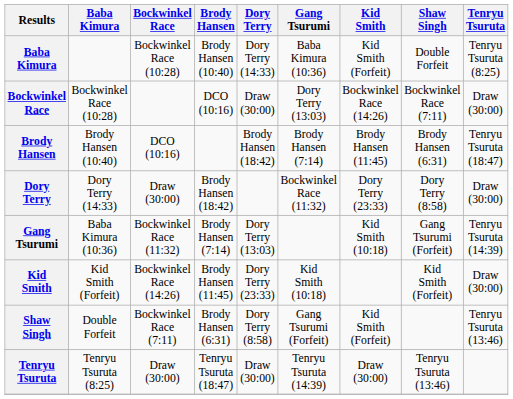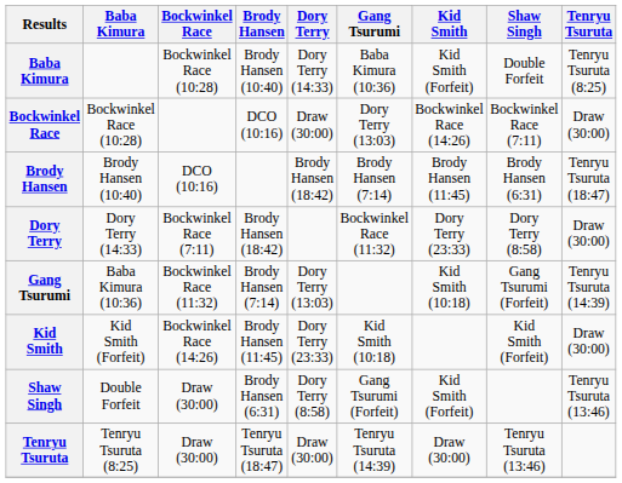row 5 | Bockwinkel Race: Draw (30:00) -> Bockwinkel Race (7:11)
row 8 | Bockwinkel Race: Bockwinkel Race (7:11) -> Draw (30:00)
